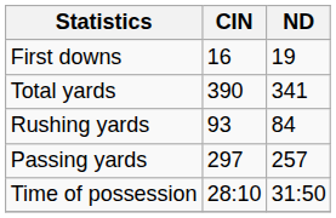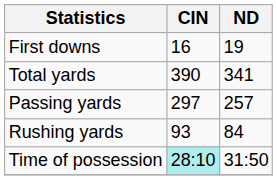rows swapped: Rushing yards <-> Passing yards
Time of possession | CIN: no background -> paleturquoise background
